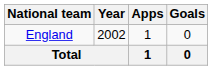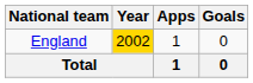England | Year: no background -> gold background
